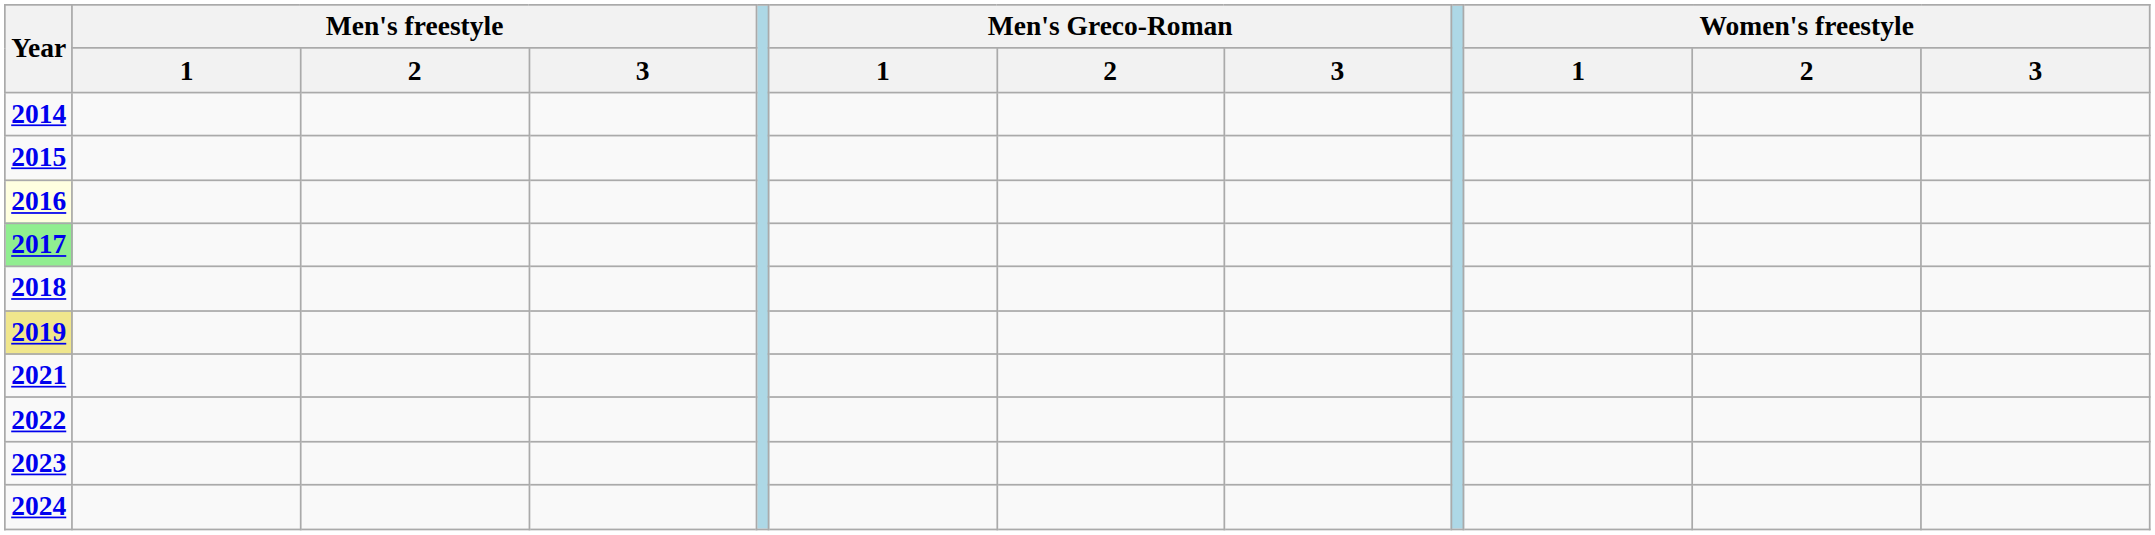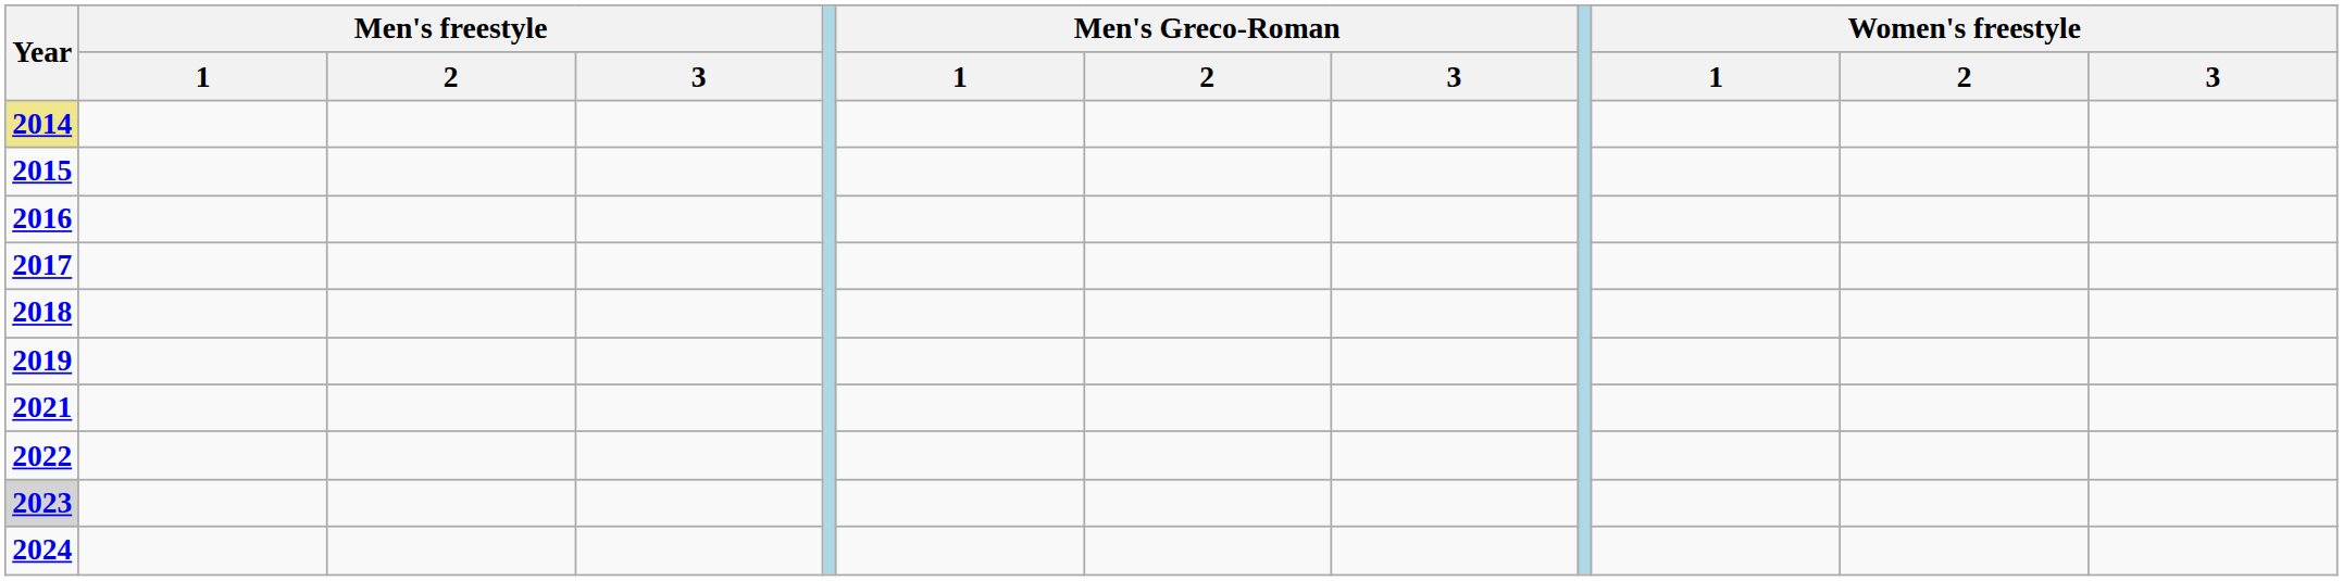2014 | Year: no background -> khaki background
2016 | Year: lightyellow background -> no background
2017 | Year: lightgreen background -> no background
2019 | Year: khaki background -> no background
2023 | Year: no background -> lightgrey background
